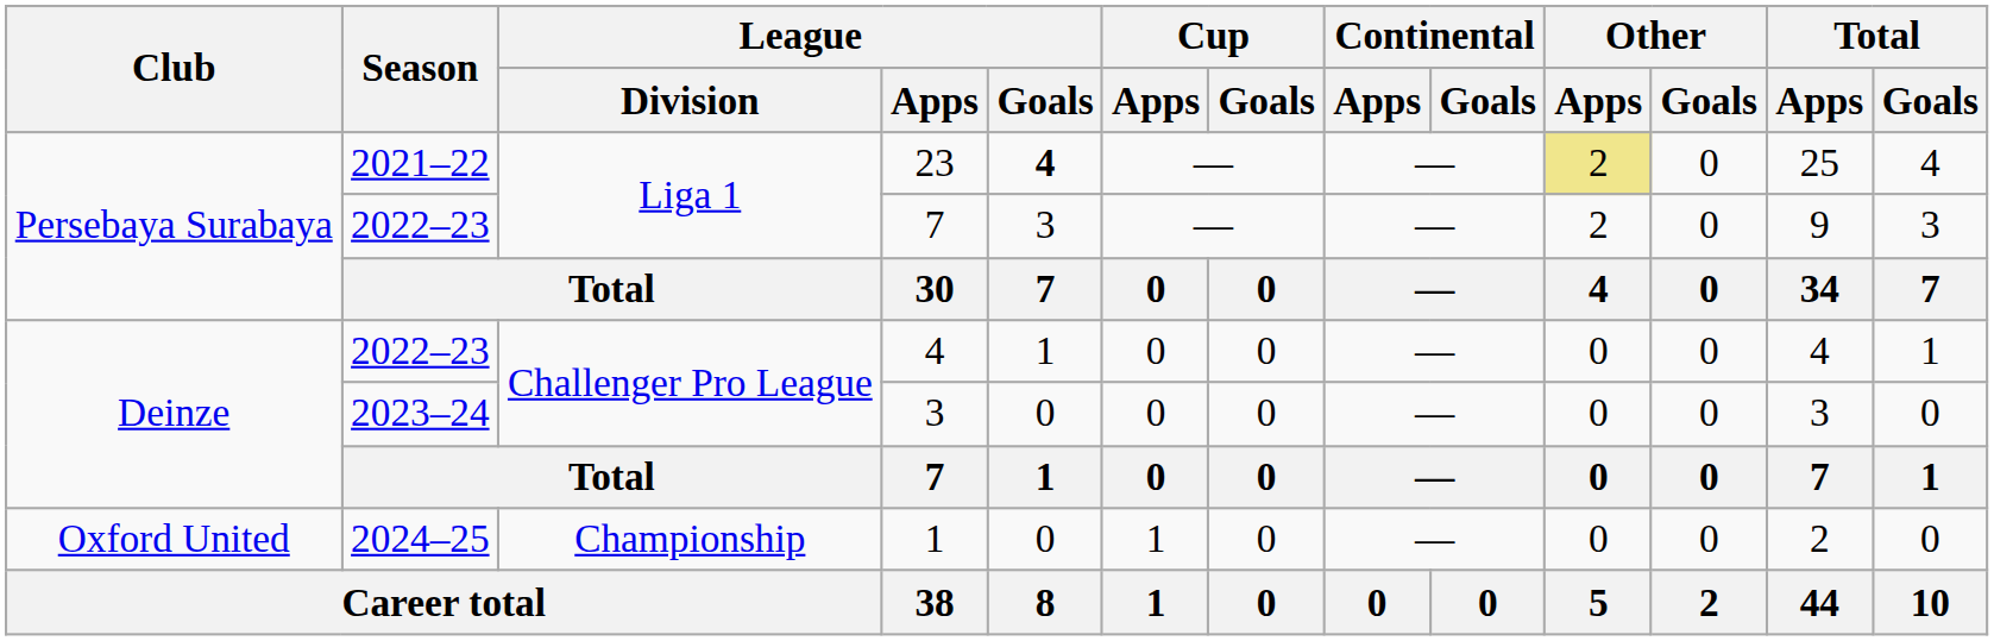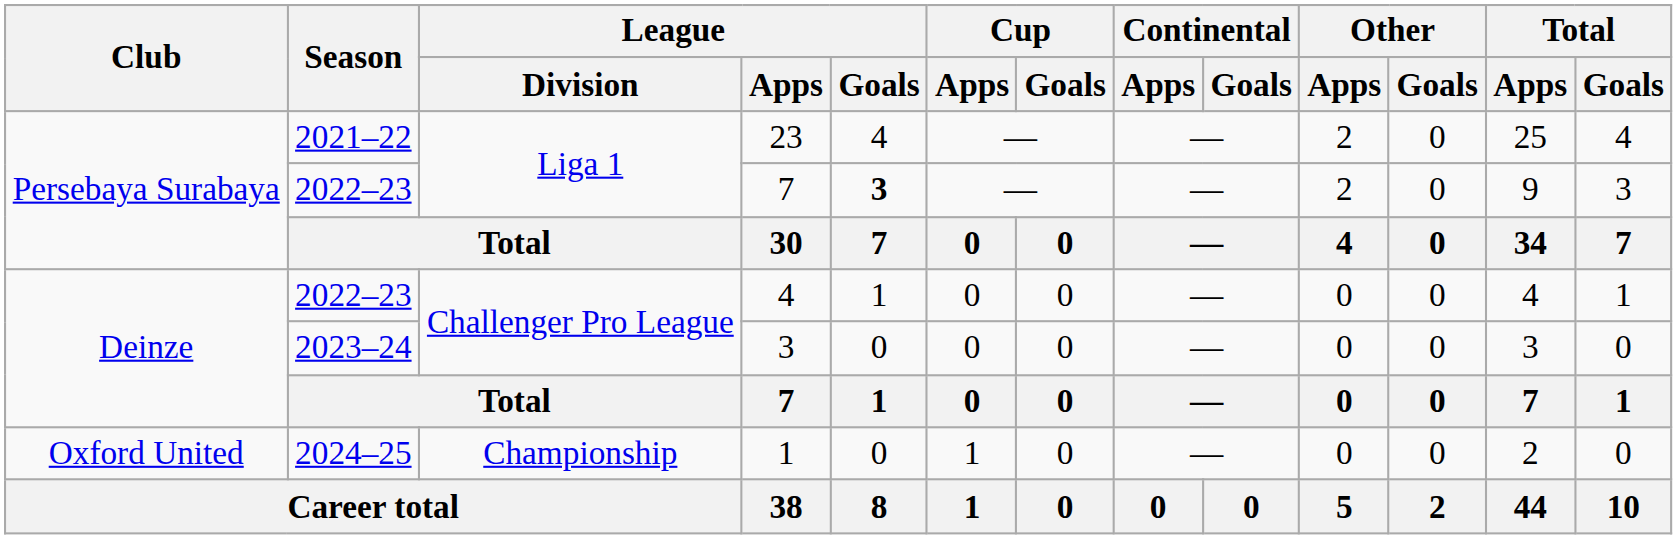23 | League / Goals: bold -> normal
23 | Other / Apps: khaki background -> no background
2022–23 / 7 | League / Goals: normal -> bold
